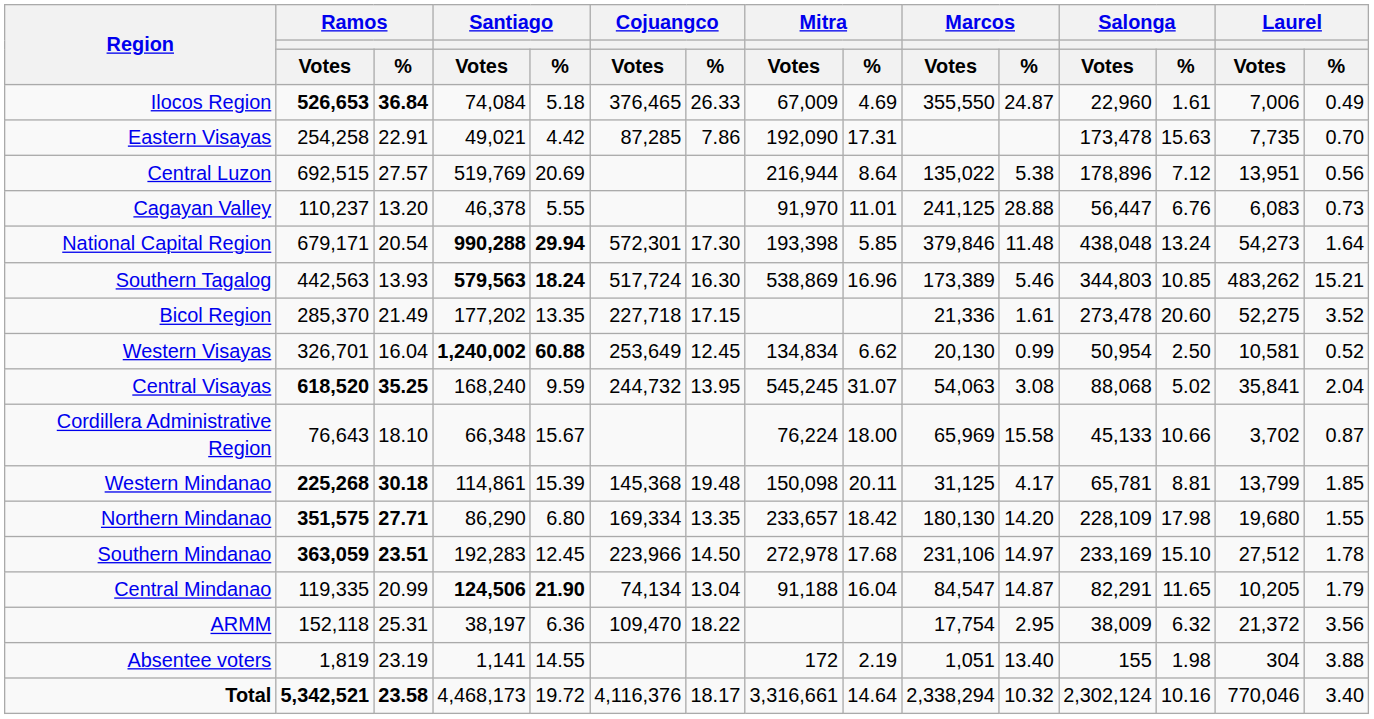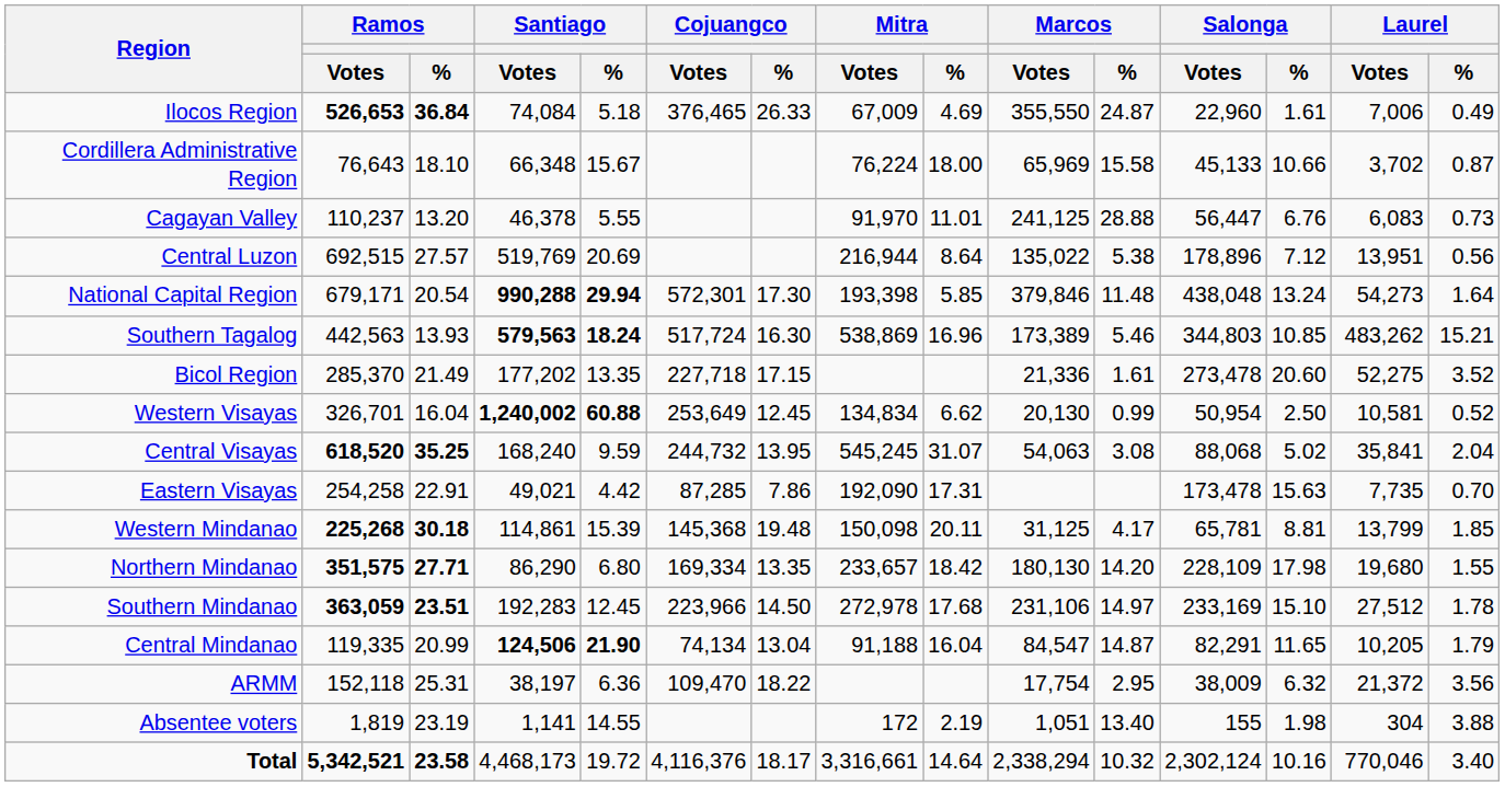rows swapped: Cordillera Administrative Region <-> Eastern Visayas
rows swapped: Cagayan Valley <-> Central Luzon
